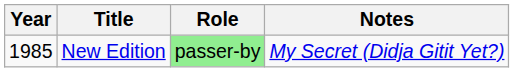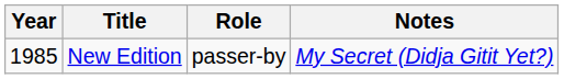New Edition | Role: lightgreen background -> no background
